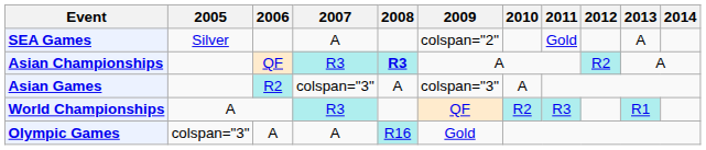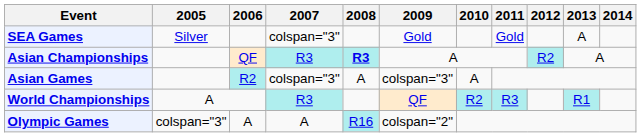SEA Games | 2007: A -> colspan="3"
SEA Games | 2009: colspan="2" -> Gold
Olympic Games | 2009: Gold -> colspan="2"
